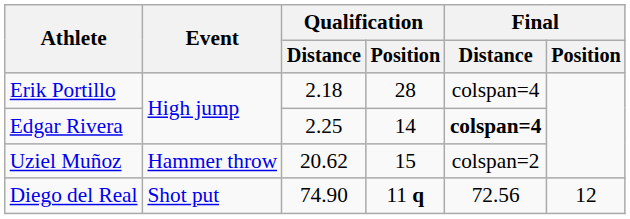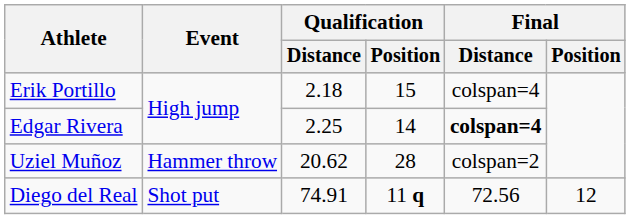Erik Portillo | Qualification / Position: 28 -> 15
Uziel Muñoz | Qualification / Position: 15 -> 28
Diego del Real | Qualification / Distance: 74.90 -> 74.91
